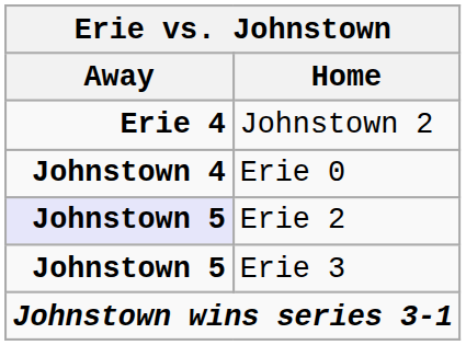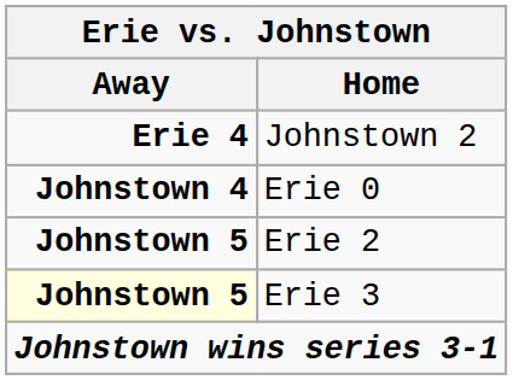Erie 2 | Away: lavender background -> no background
Erie 3 | Away: no background -> lightyellow background
